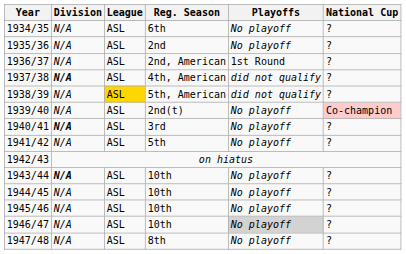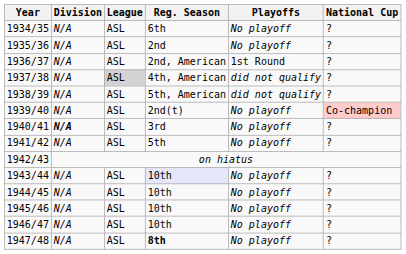1937/38 | Division: bold -> normal
1937/38 | League: no background -> lightgrey background
1938/39 | League: gold background -> no background
1943/44 | Division: bold -> normal
1943/44 | Reg. Season: no background -> lavender background
1946/47 | Playoffs: lightgrey background -> no background
1947/48 | Reg. Season: normal -> bold
